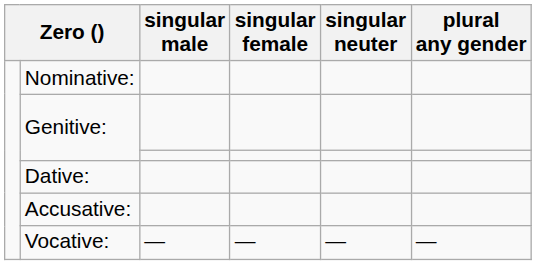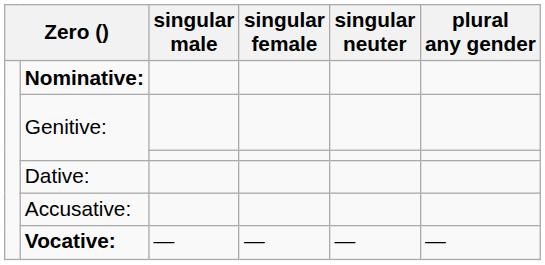Nominative: | column 2: normal -> bold
Vocative: | column 2: normal -> bold
